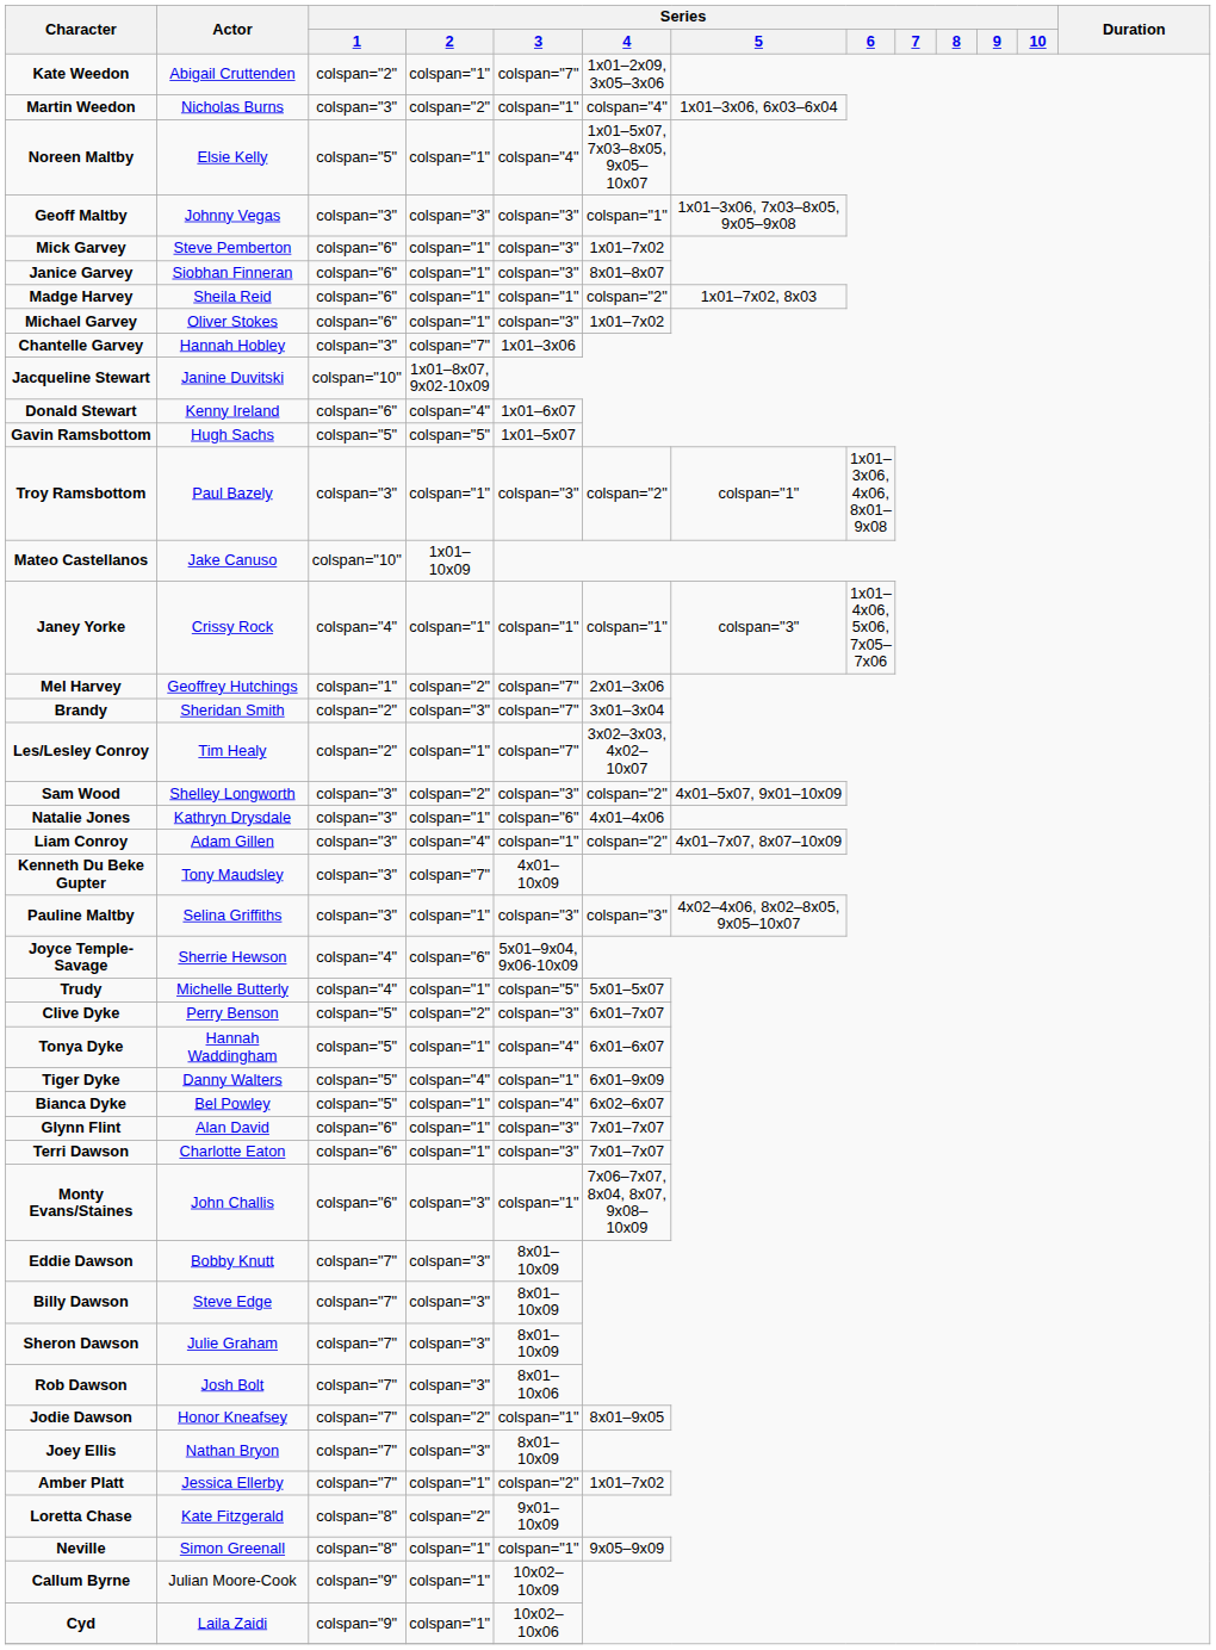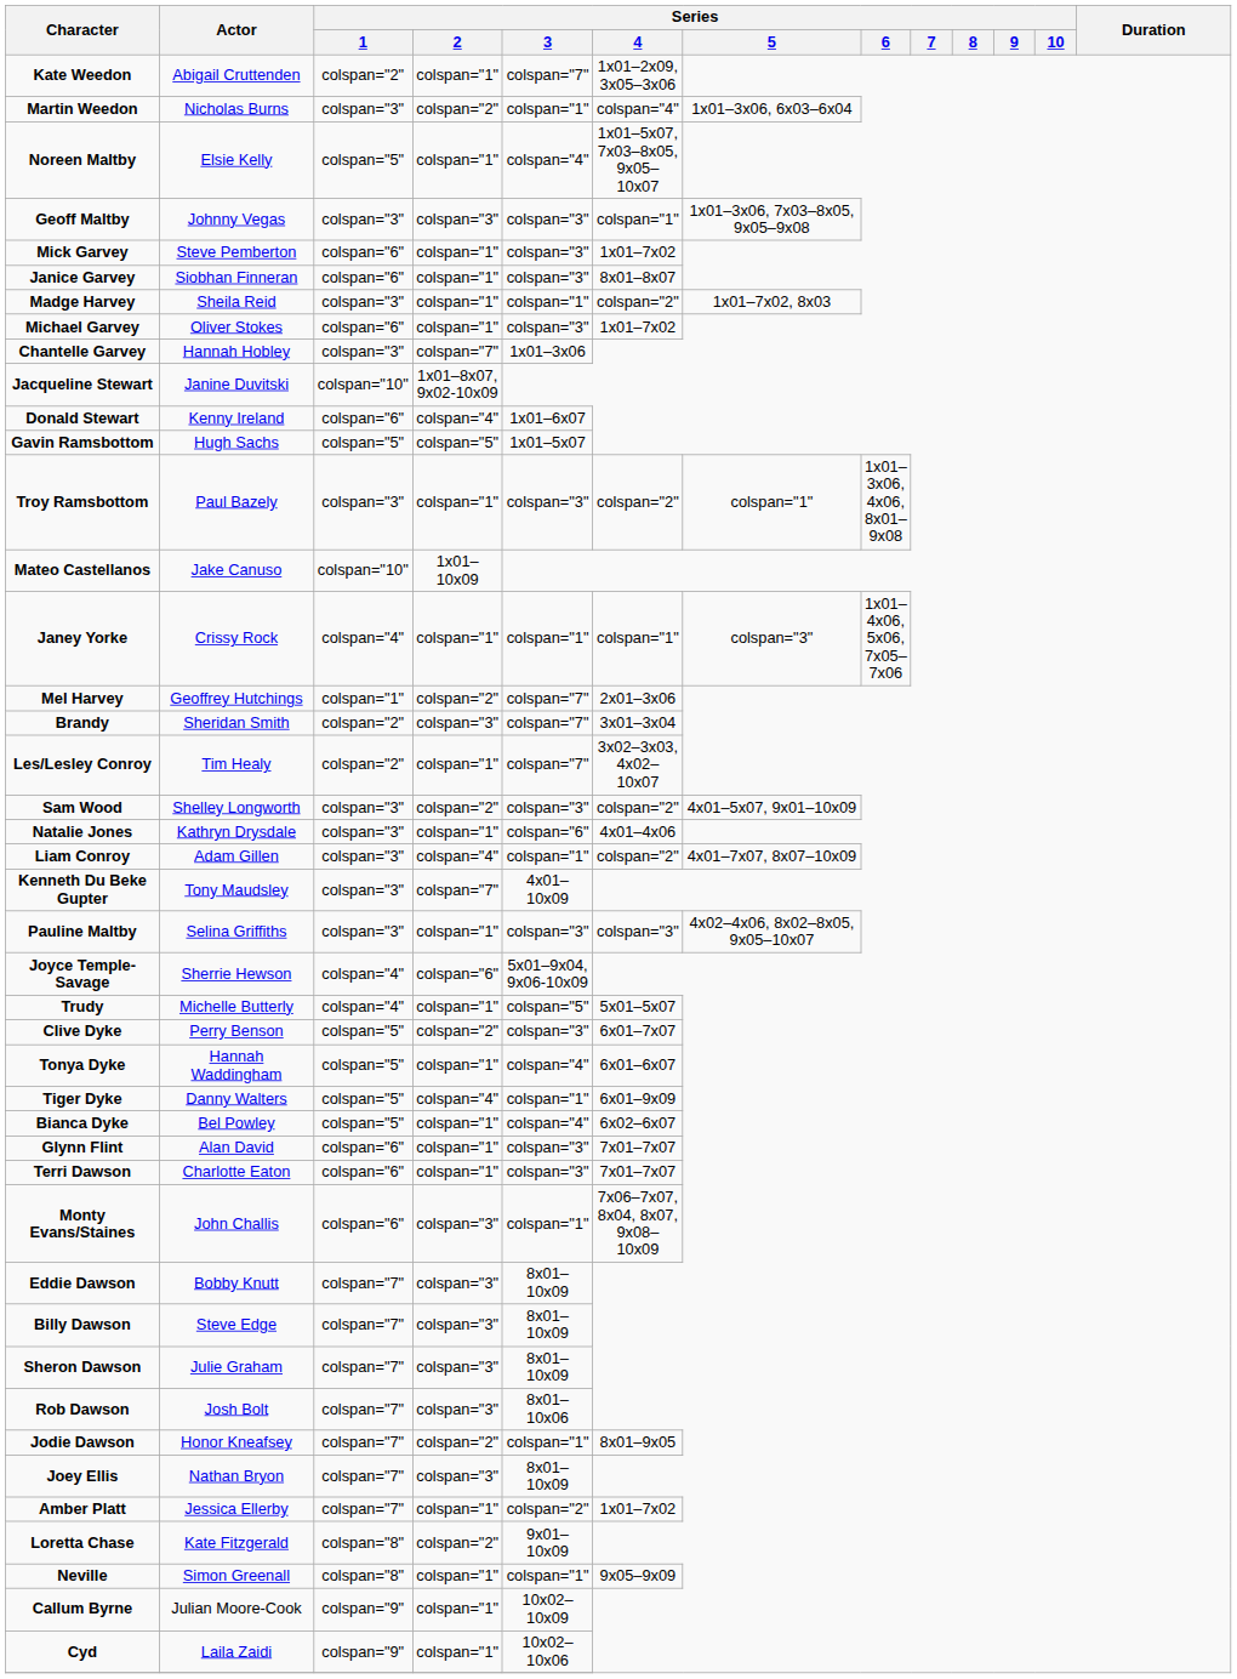Madge Harvey | Series / 1: colspan="6" -> colspan="3"
